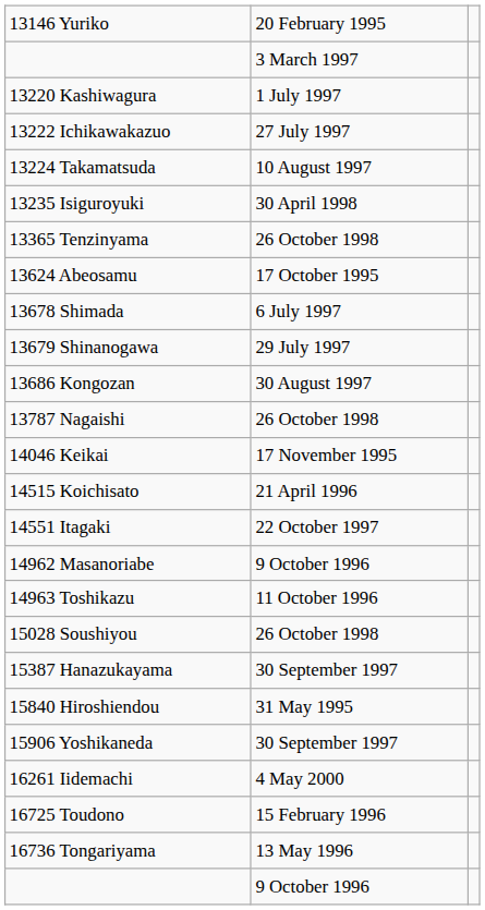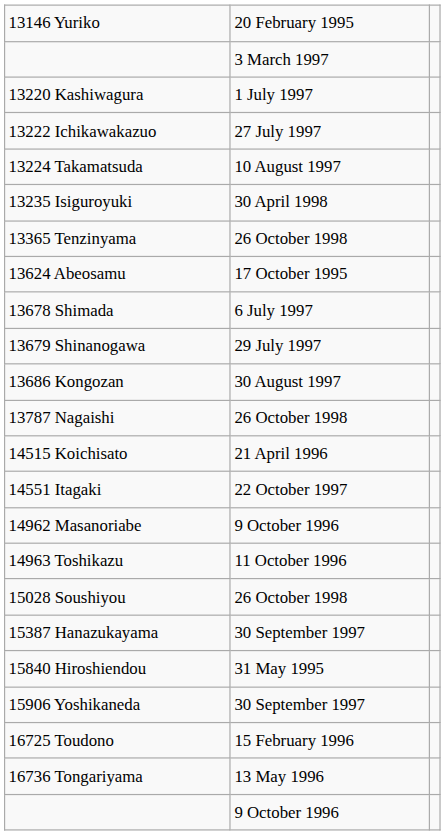- row: 14046 Keikai | 17 November 1995
- row: 16261 Iidemachi | 4 May 2000
